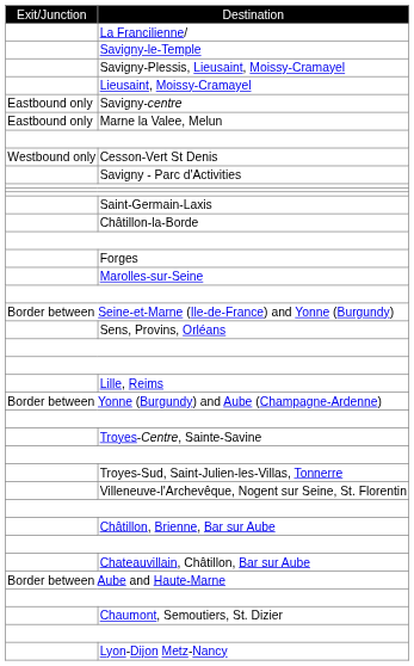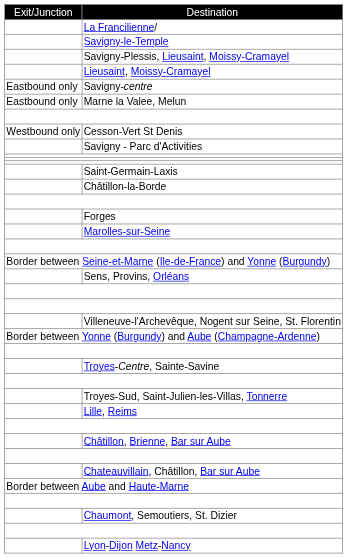row 24 | column 2: Lille, Reims -> Villeneuve-l'Archevêque, Nogent sur Seine, St. Florentin
row 30 | column 2: Villeneuve-l'Archevêque, Nogent sur Seine, St. Florentin -> Lille, Reims
